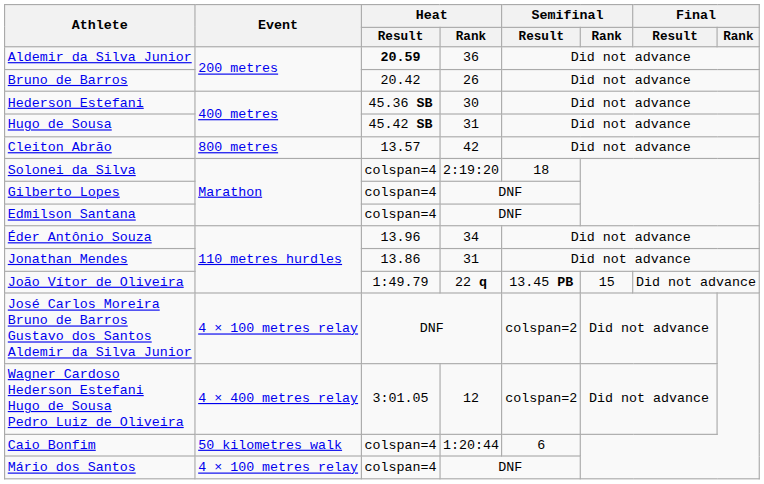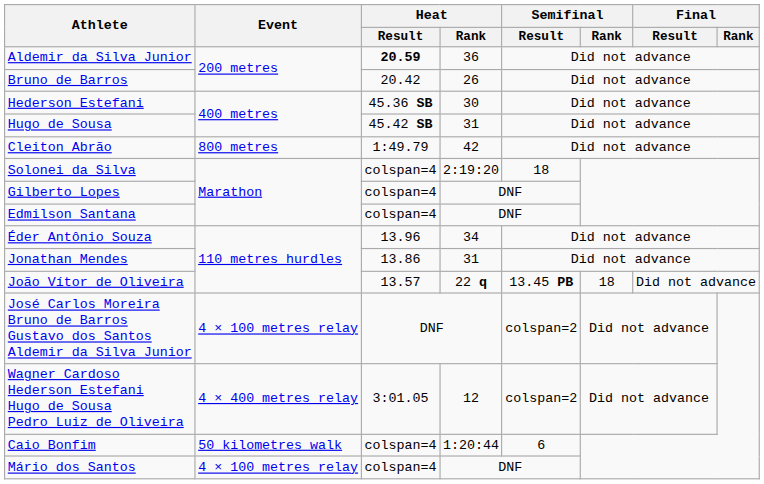Cleiton Abrão | Heat / Result: 13.57 -> 1:49.79
João Vítor de Oliveira | Heat / Result: 1:49.79 -> 13.57
João Vítor de Oliveira | Semifinal / Rank: 15 -> 18
